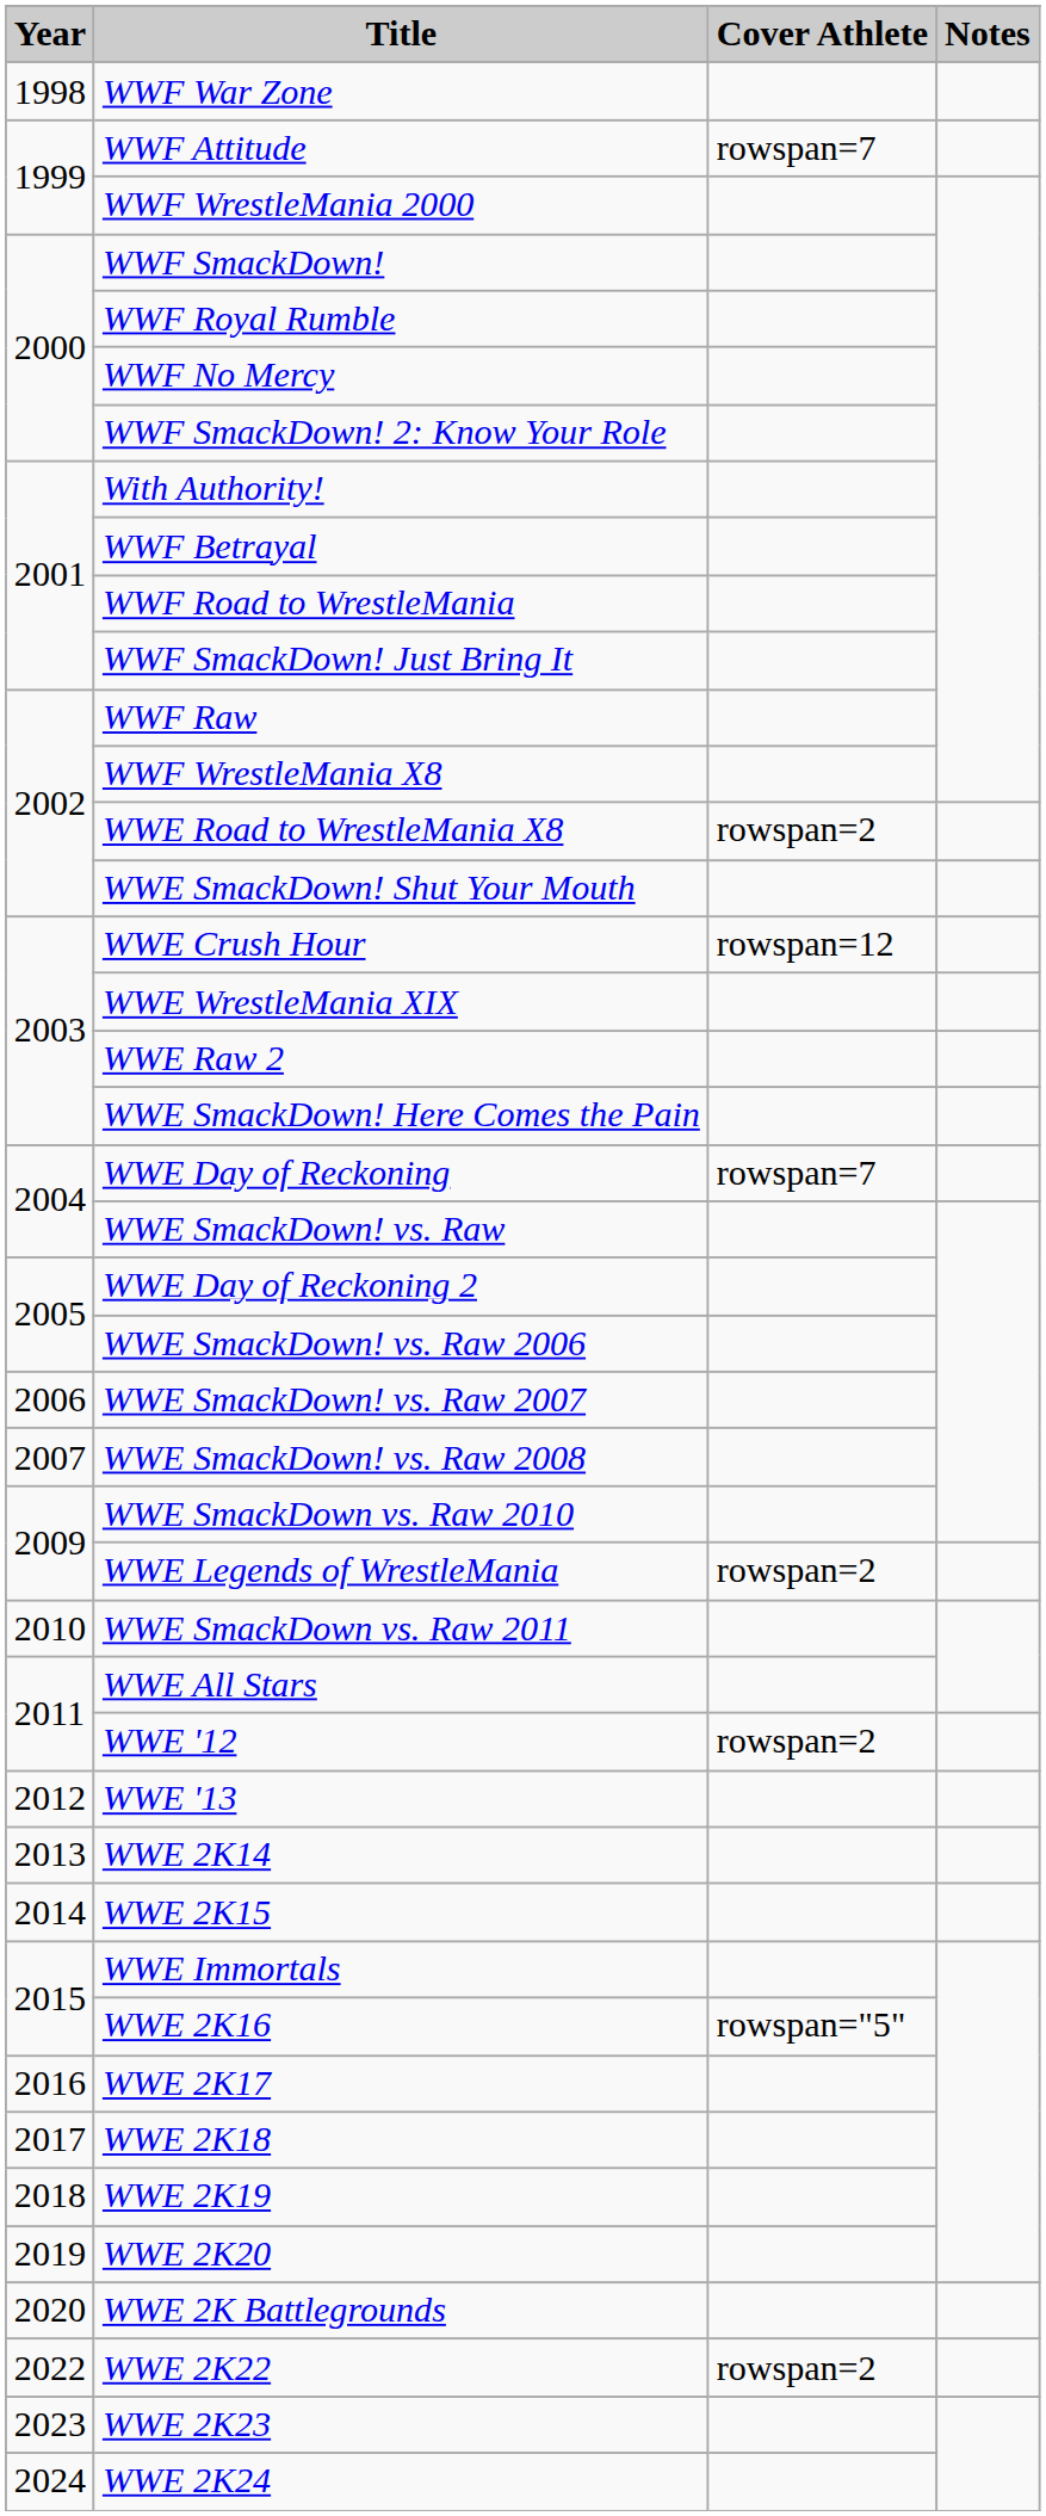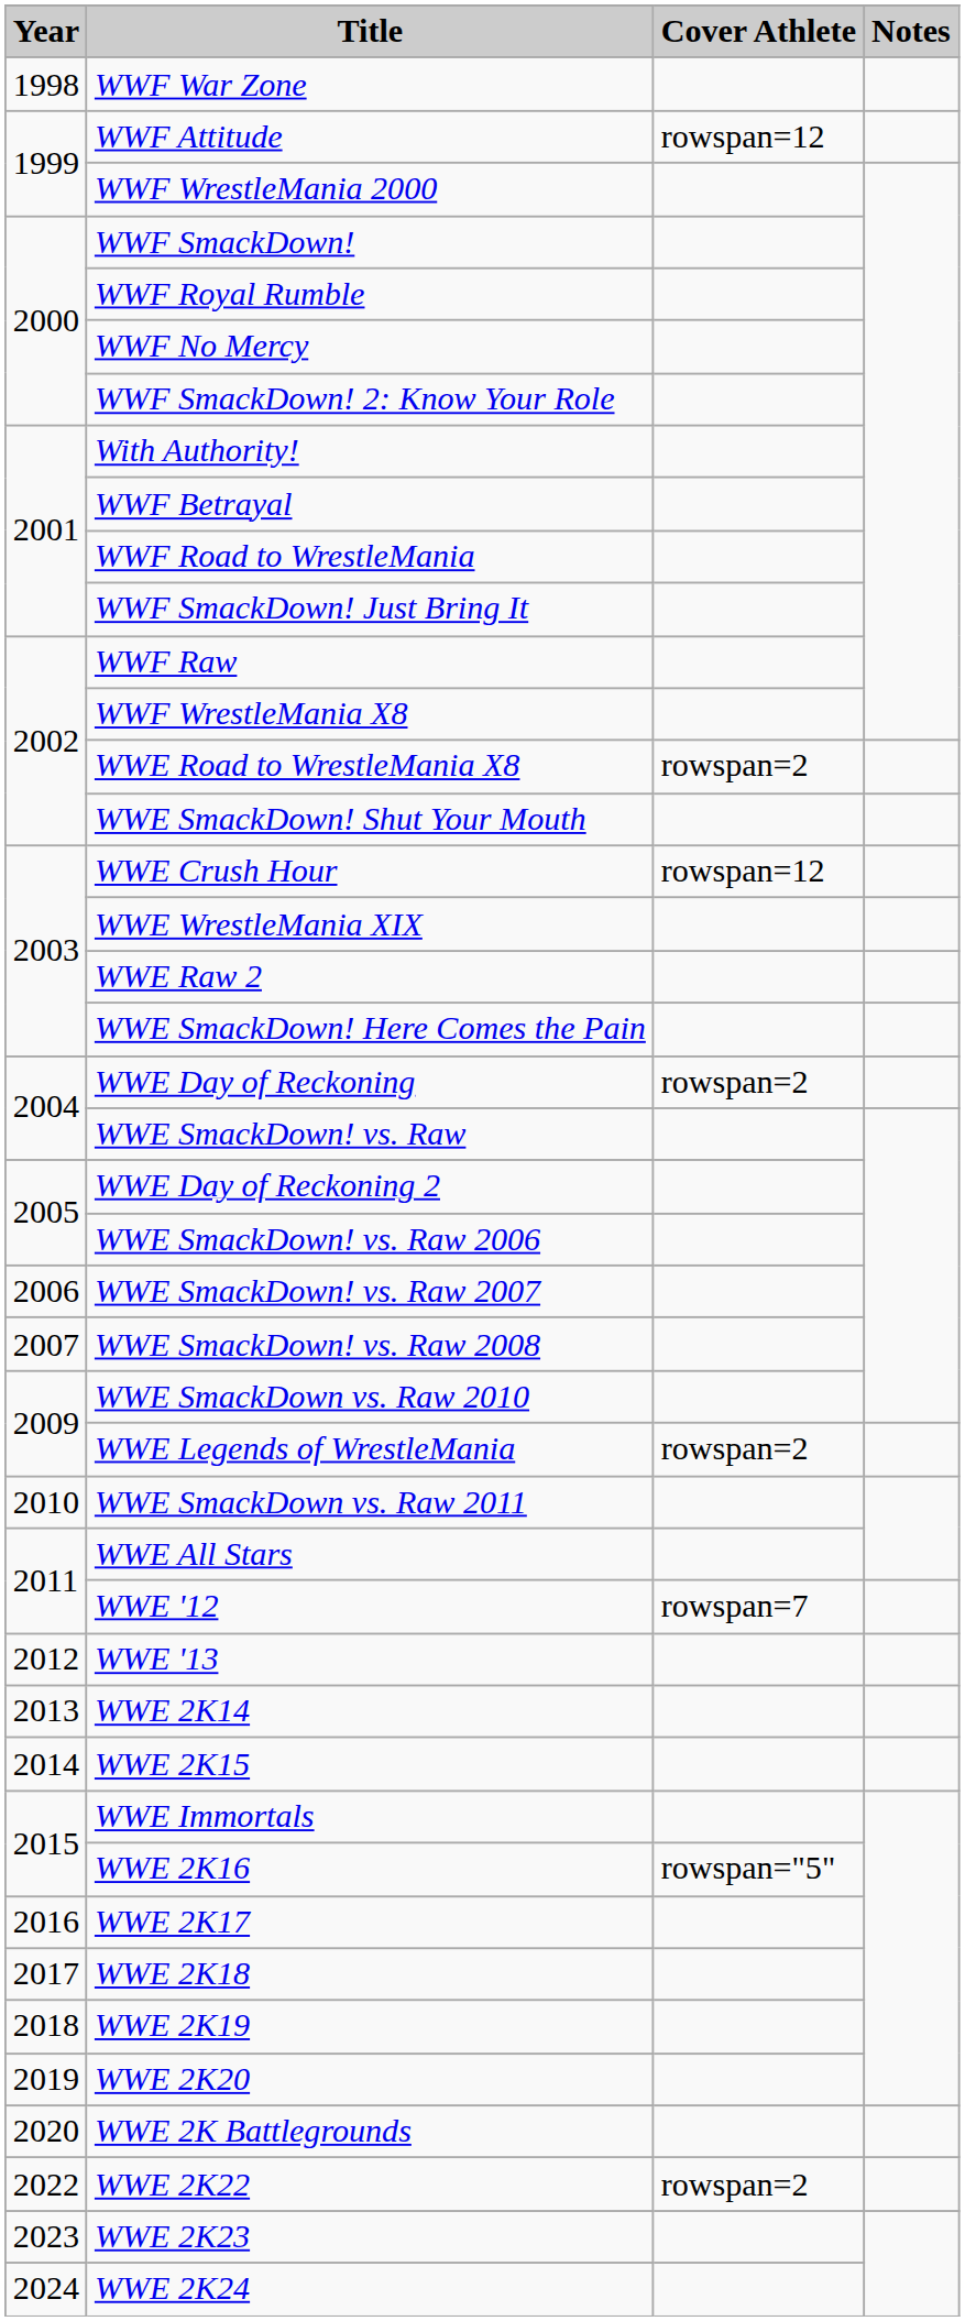WWF Attitude | Cover Athlete: rowspan=7 -> rowspan=12
WWE Day of Reckoning | Cover Athlete: rowspan=7 -> rowspan=2
WWE '12 | Cover Athlete: rowspan=2 -> rowspan=7
